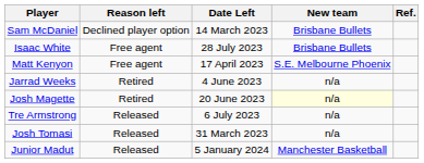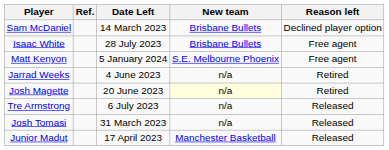columns swapped: Reason left <-> Ref.
Matt Kenyon | Date Left: 17 April 2023 -> 5 January 2024
Junior Madut | Date Left: 5 January 2024 -> 17 April 2023
